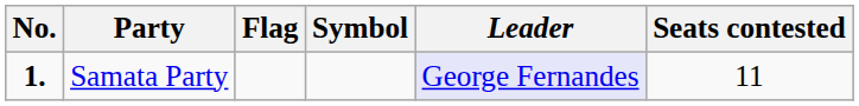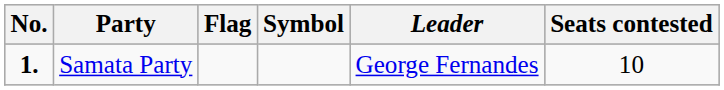Samata Party | Leader: lavender background -> no background
Samata Party | Seats contested: 11 -> 10
